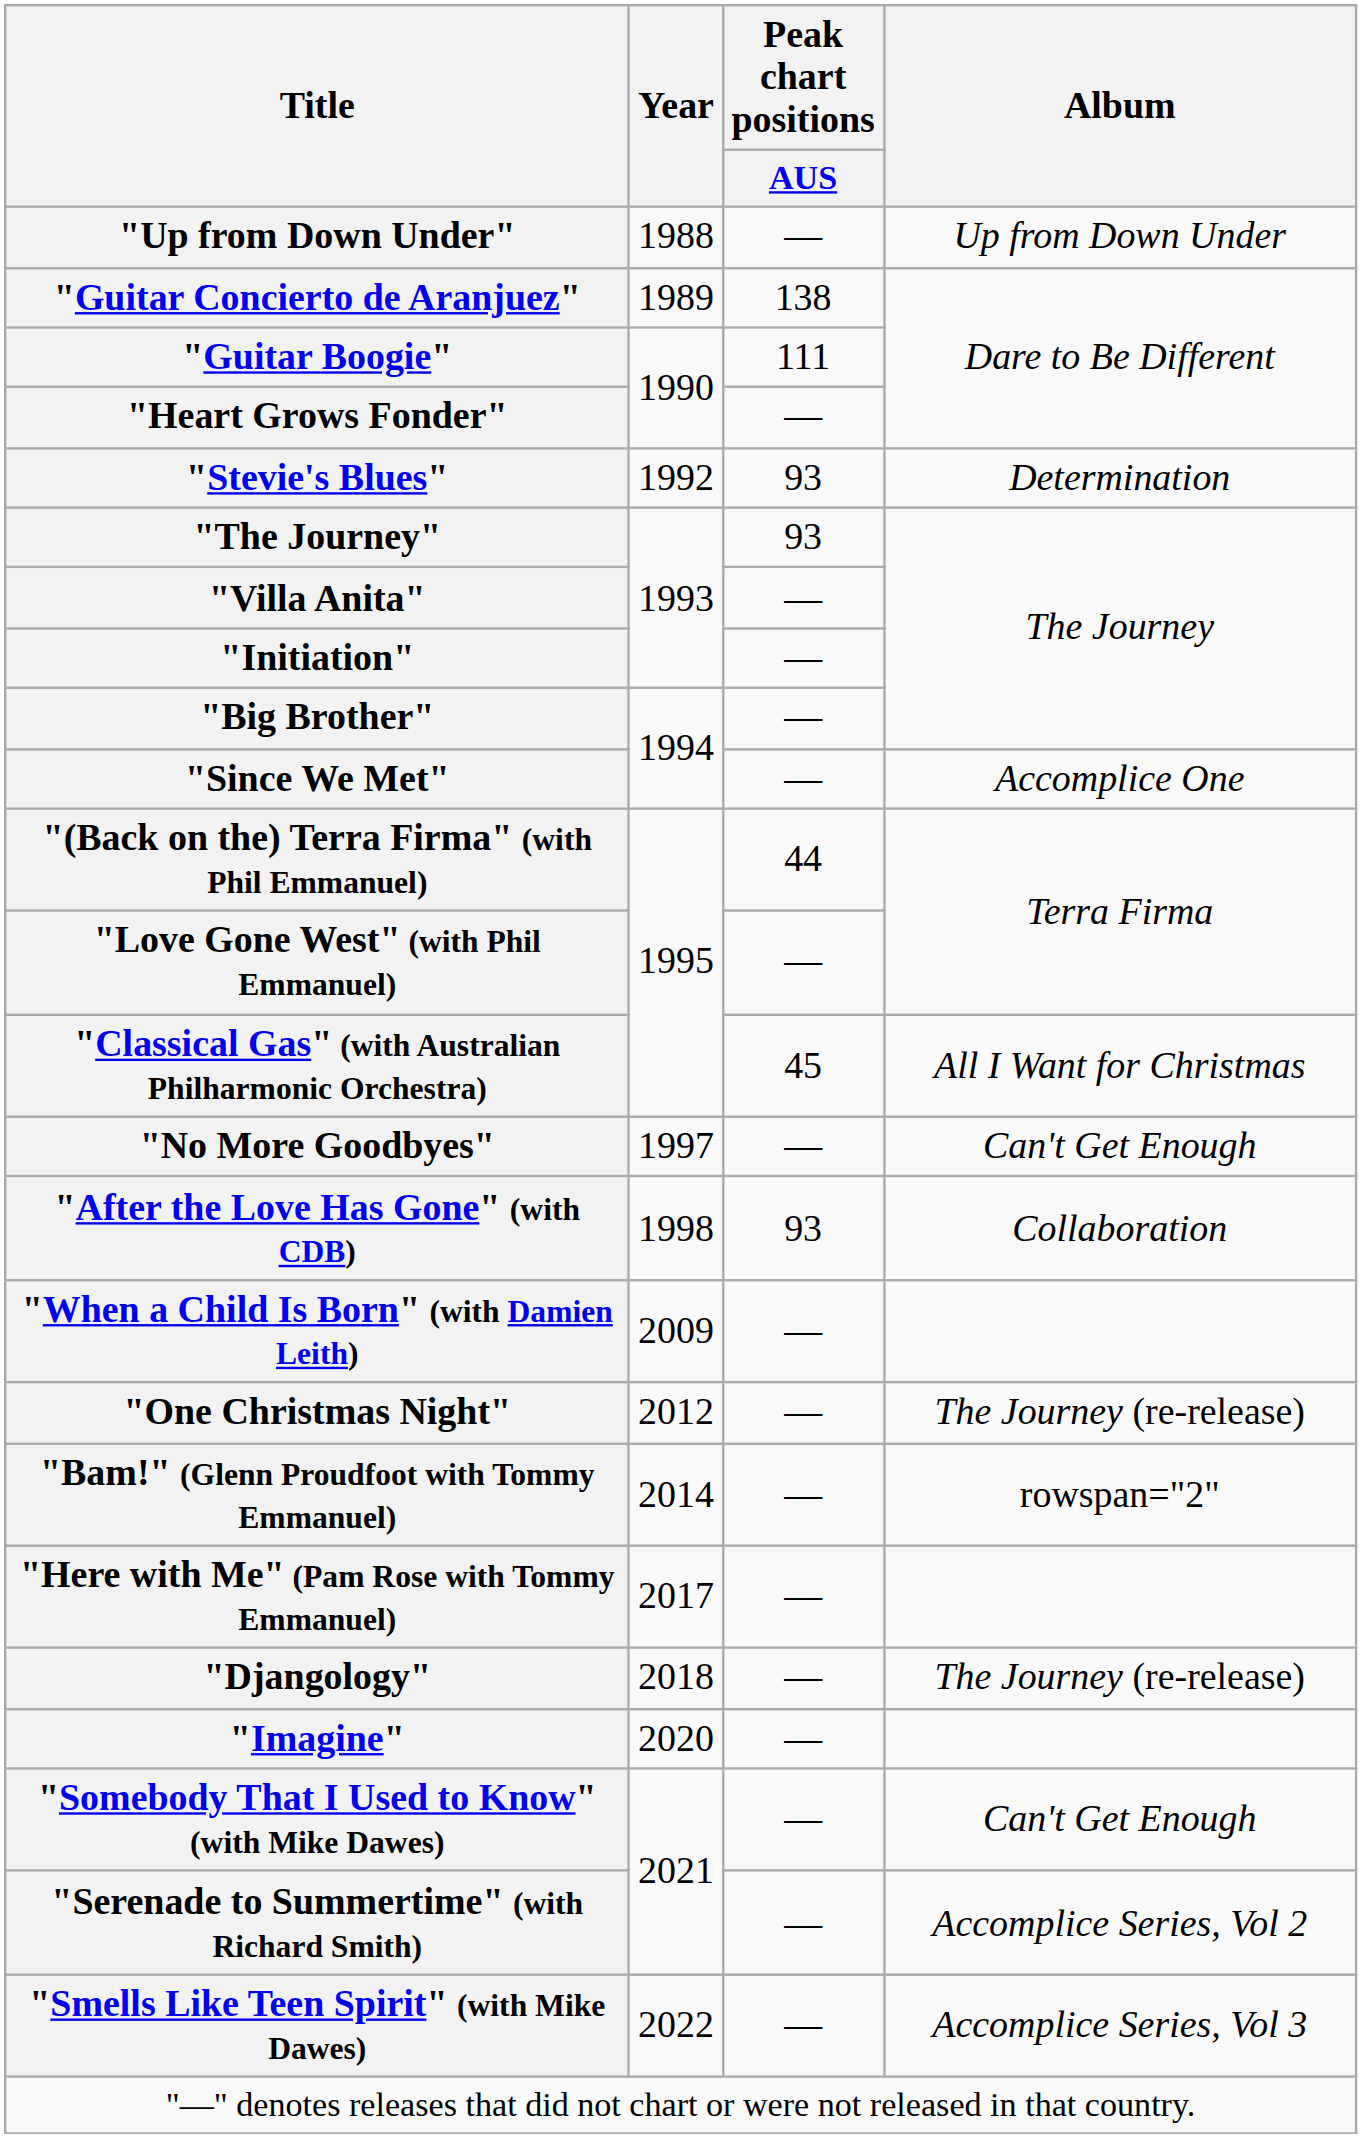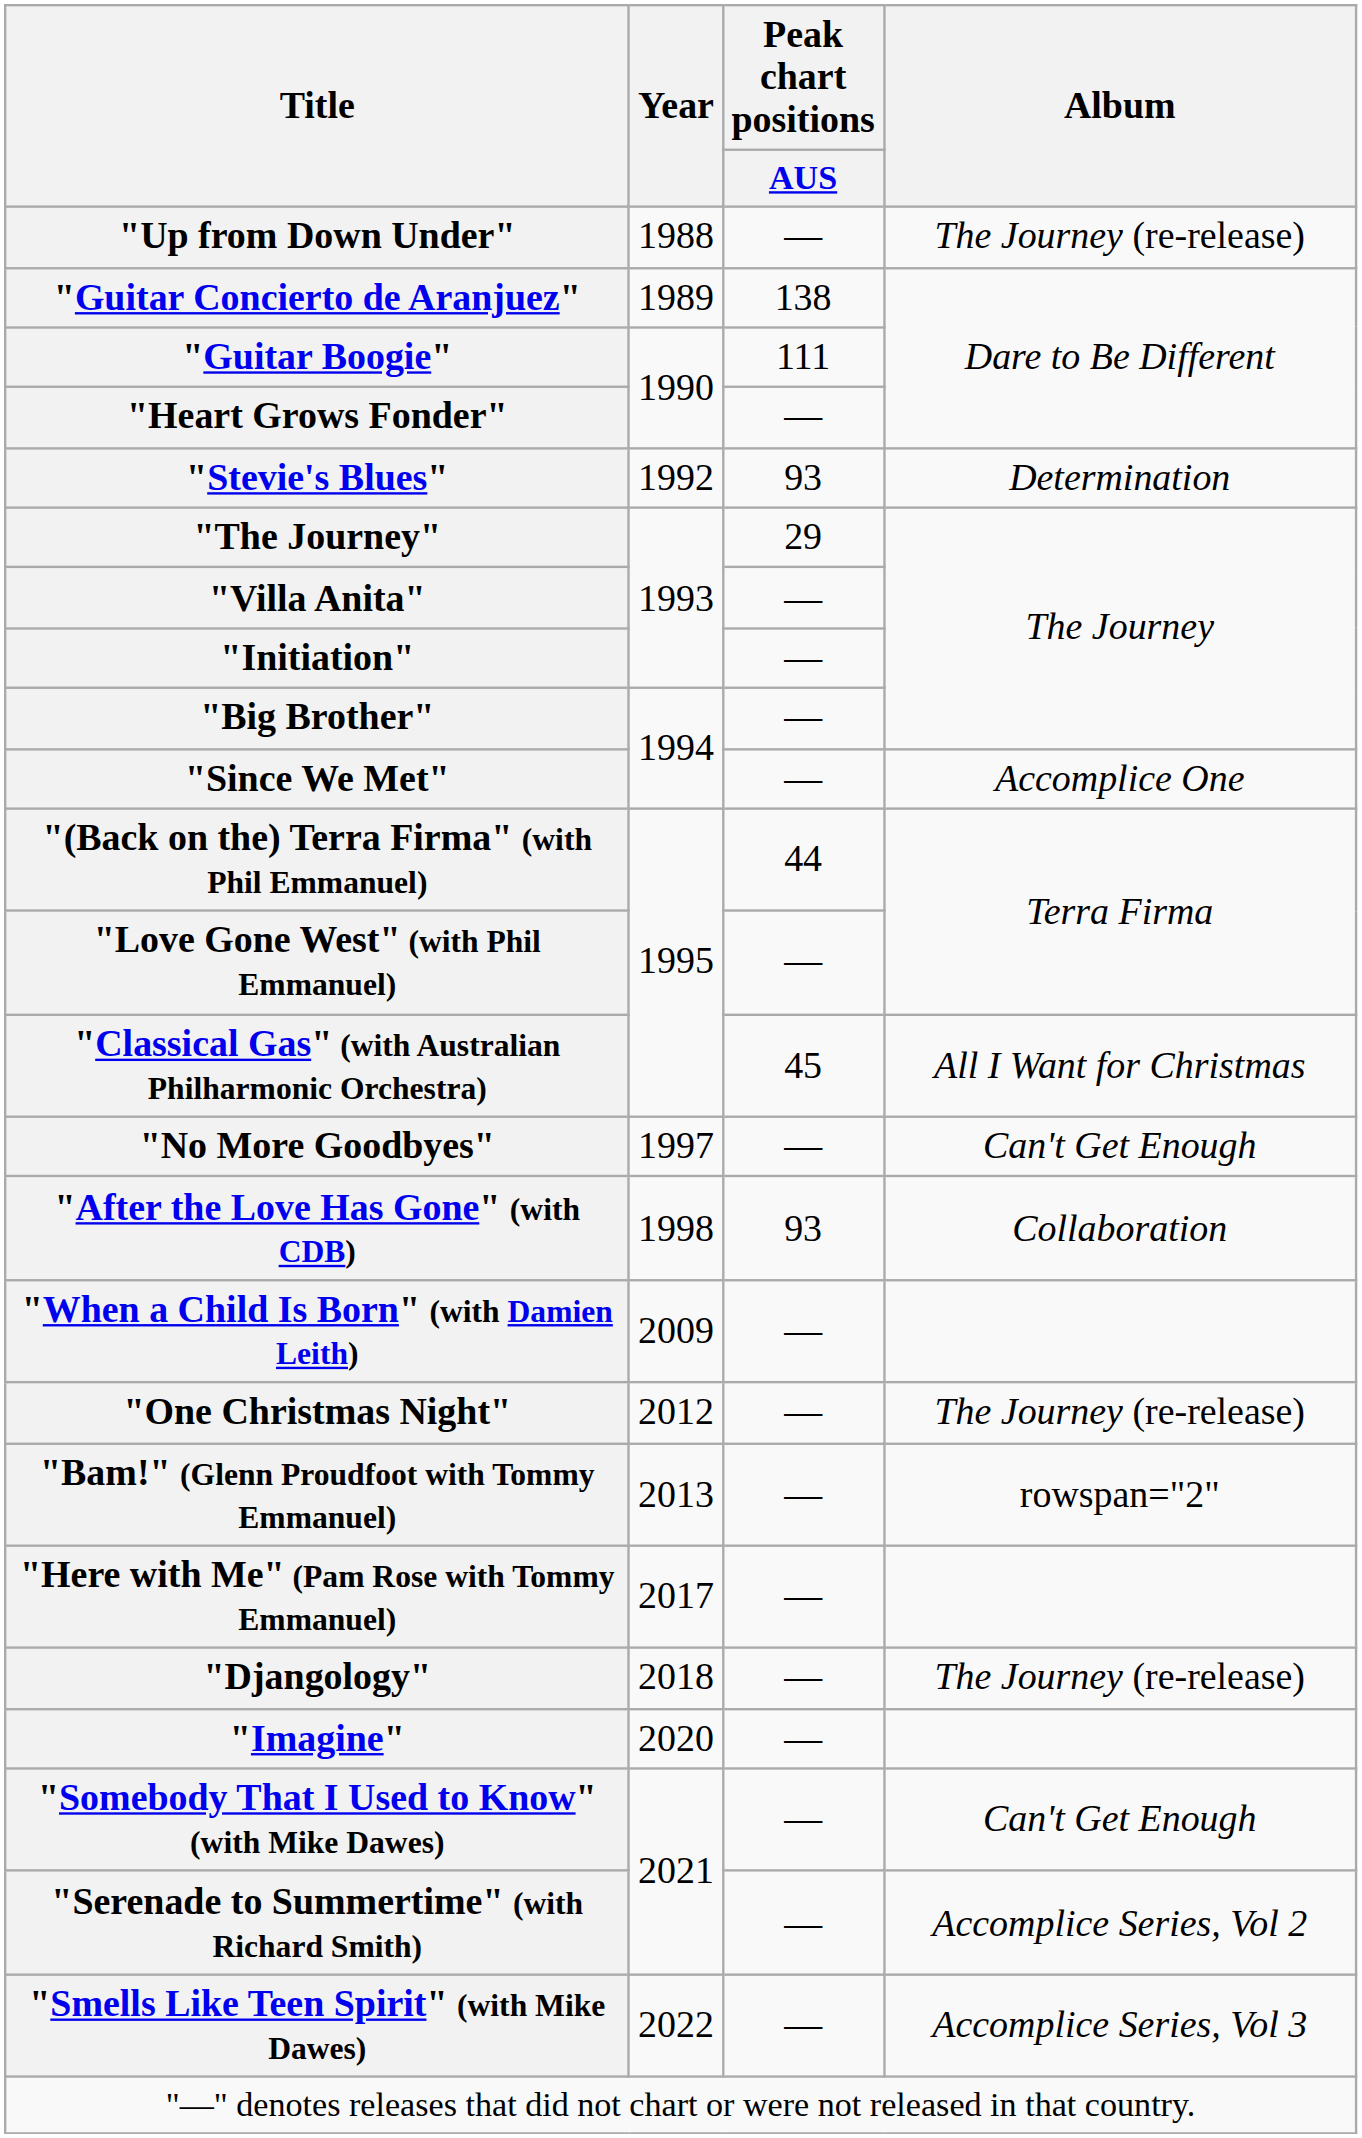"Up from Down Under" | Album: Up from Down Under -> The Journey (re-release)
"The Journey" | Peak chart positions / AUS: 93 -> 29
"Bam!" (Glenn Proudfoot with Tommy Emmanuel) | Year: 2014 -> 2013
